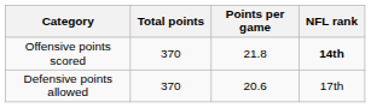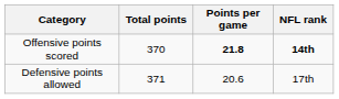Offensive points scored | Points per game: normal -> bold
Defensive points allowed | Total points: 370 -> 371
